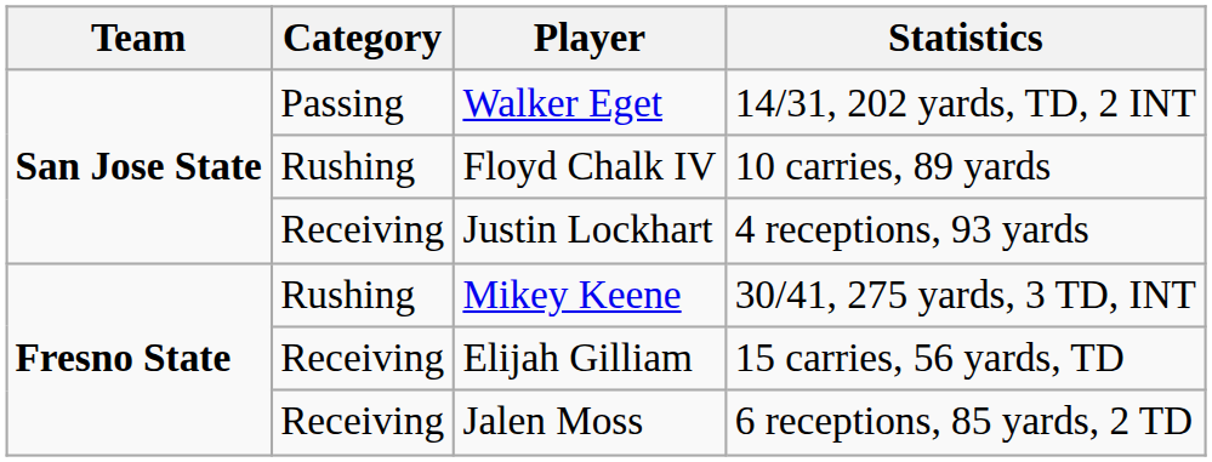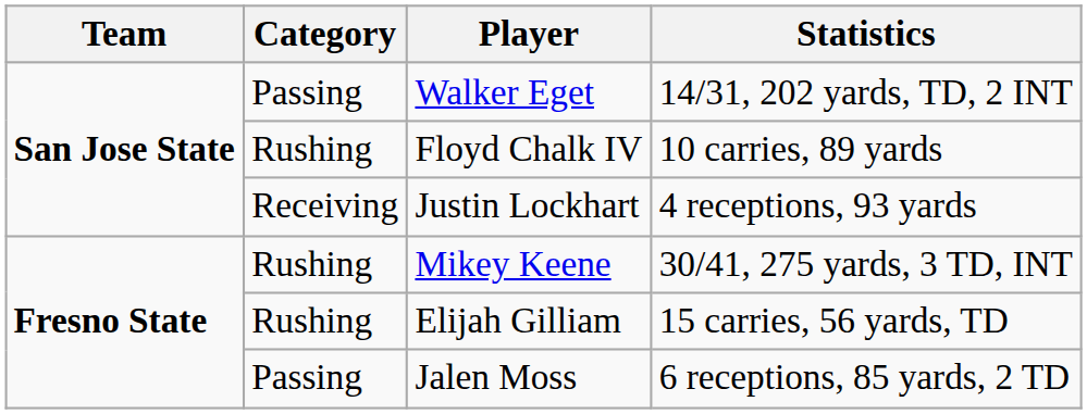Elijah Gilliam | Category: Receiving -> Rushing
Jalen Moss | Category: Receiving -> Passing
